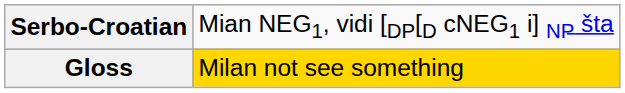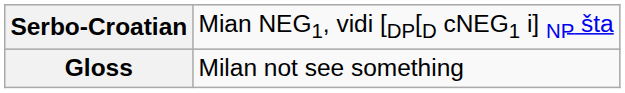Gloss | column 2: gold background -> no background
